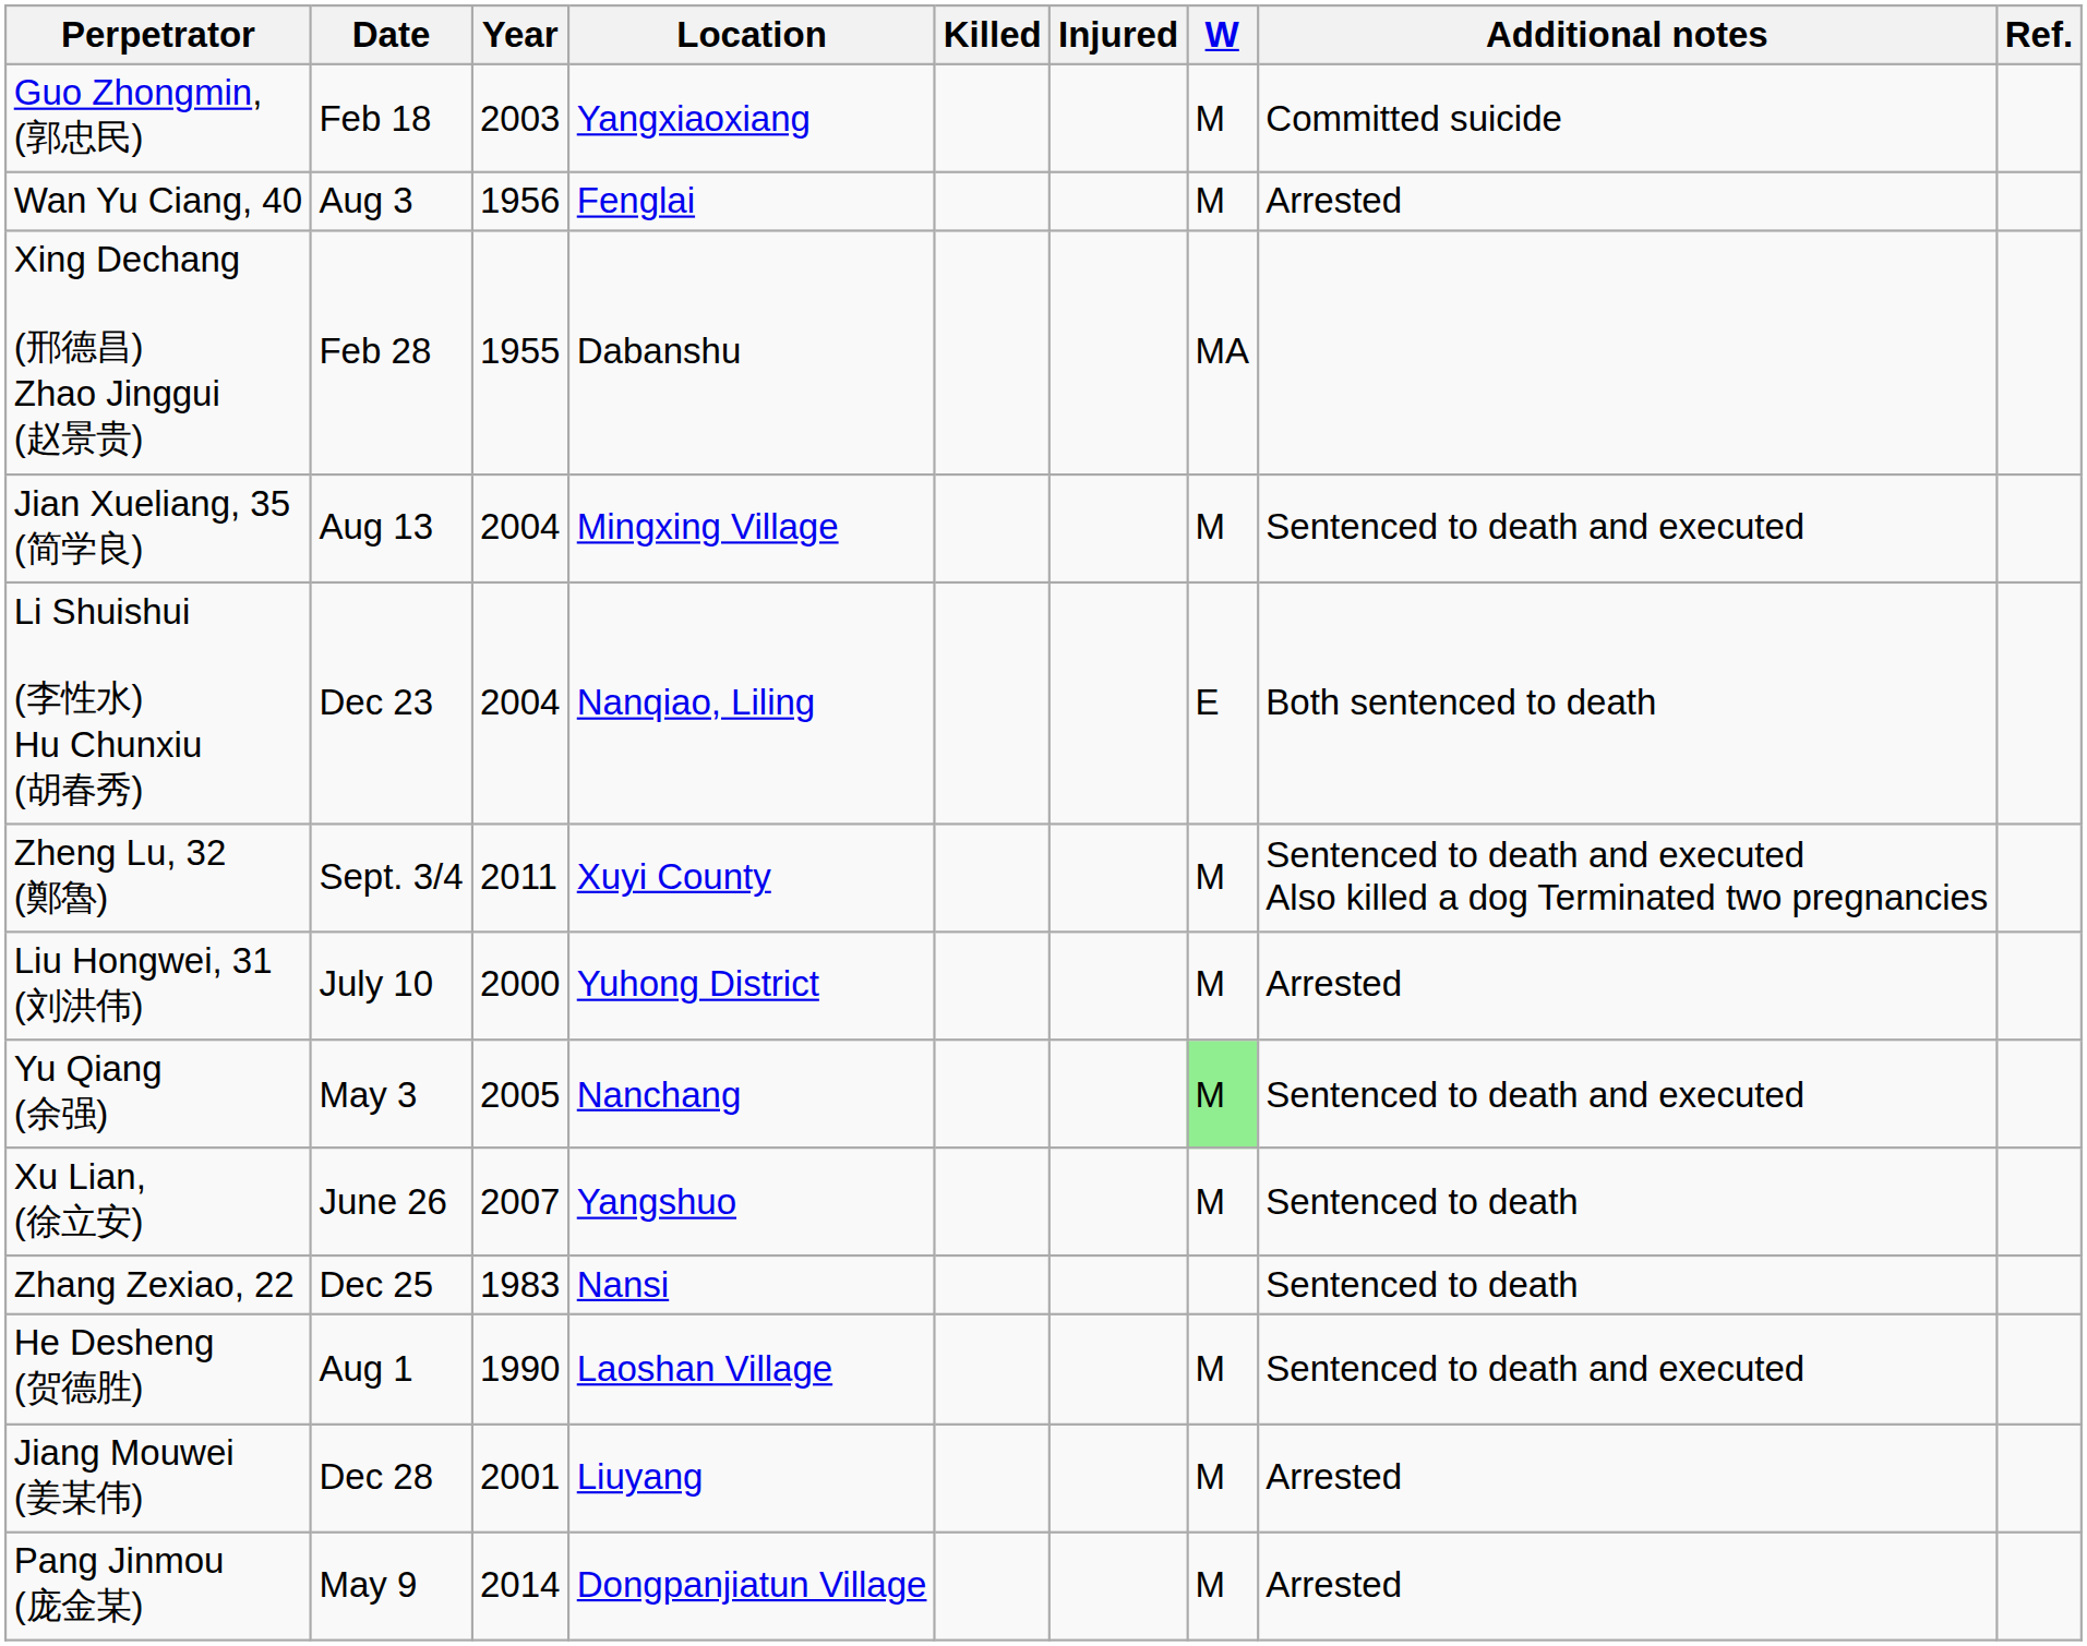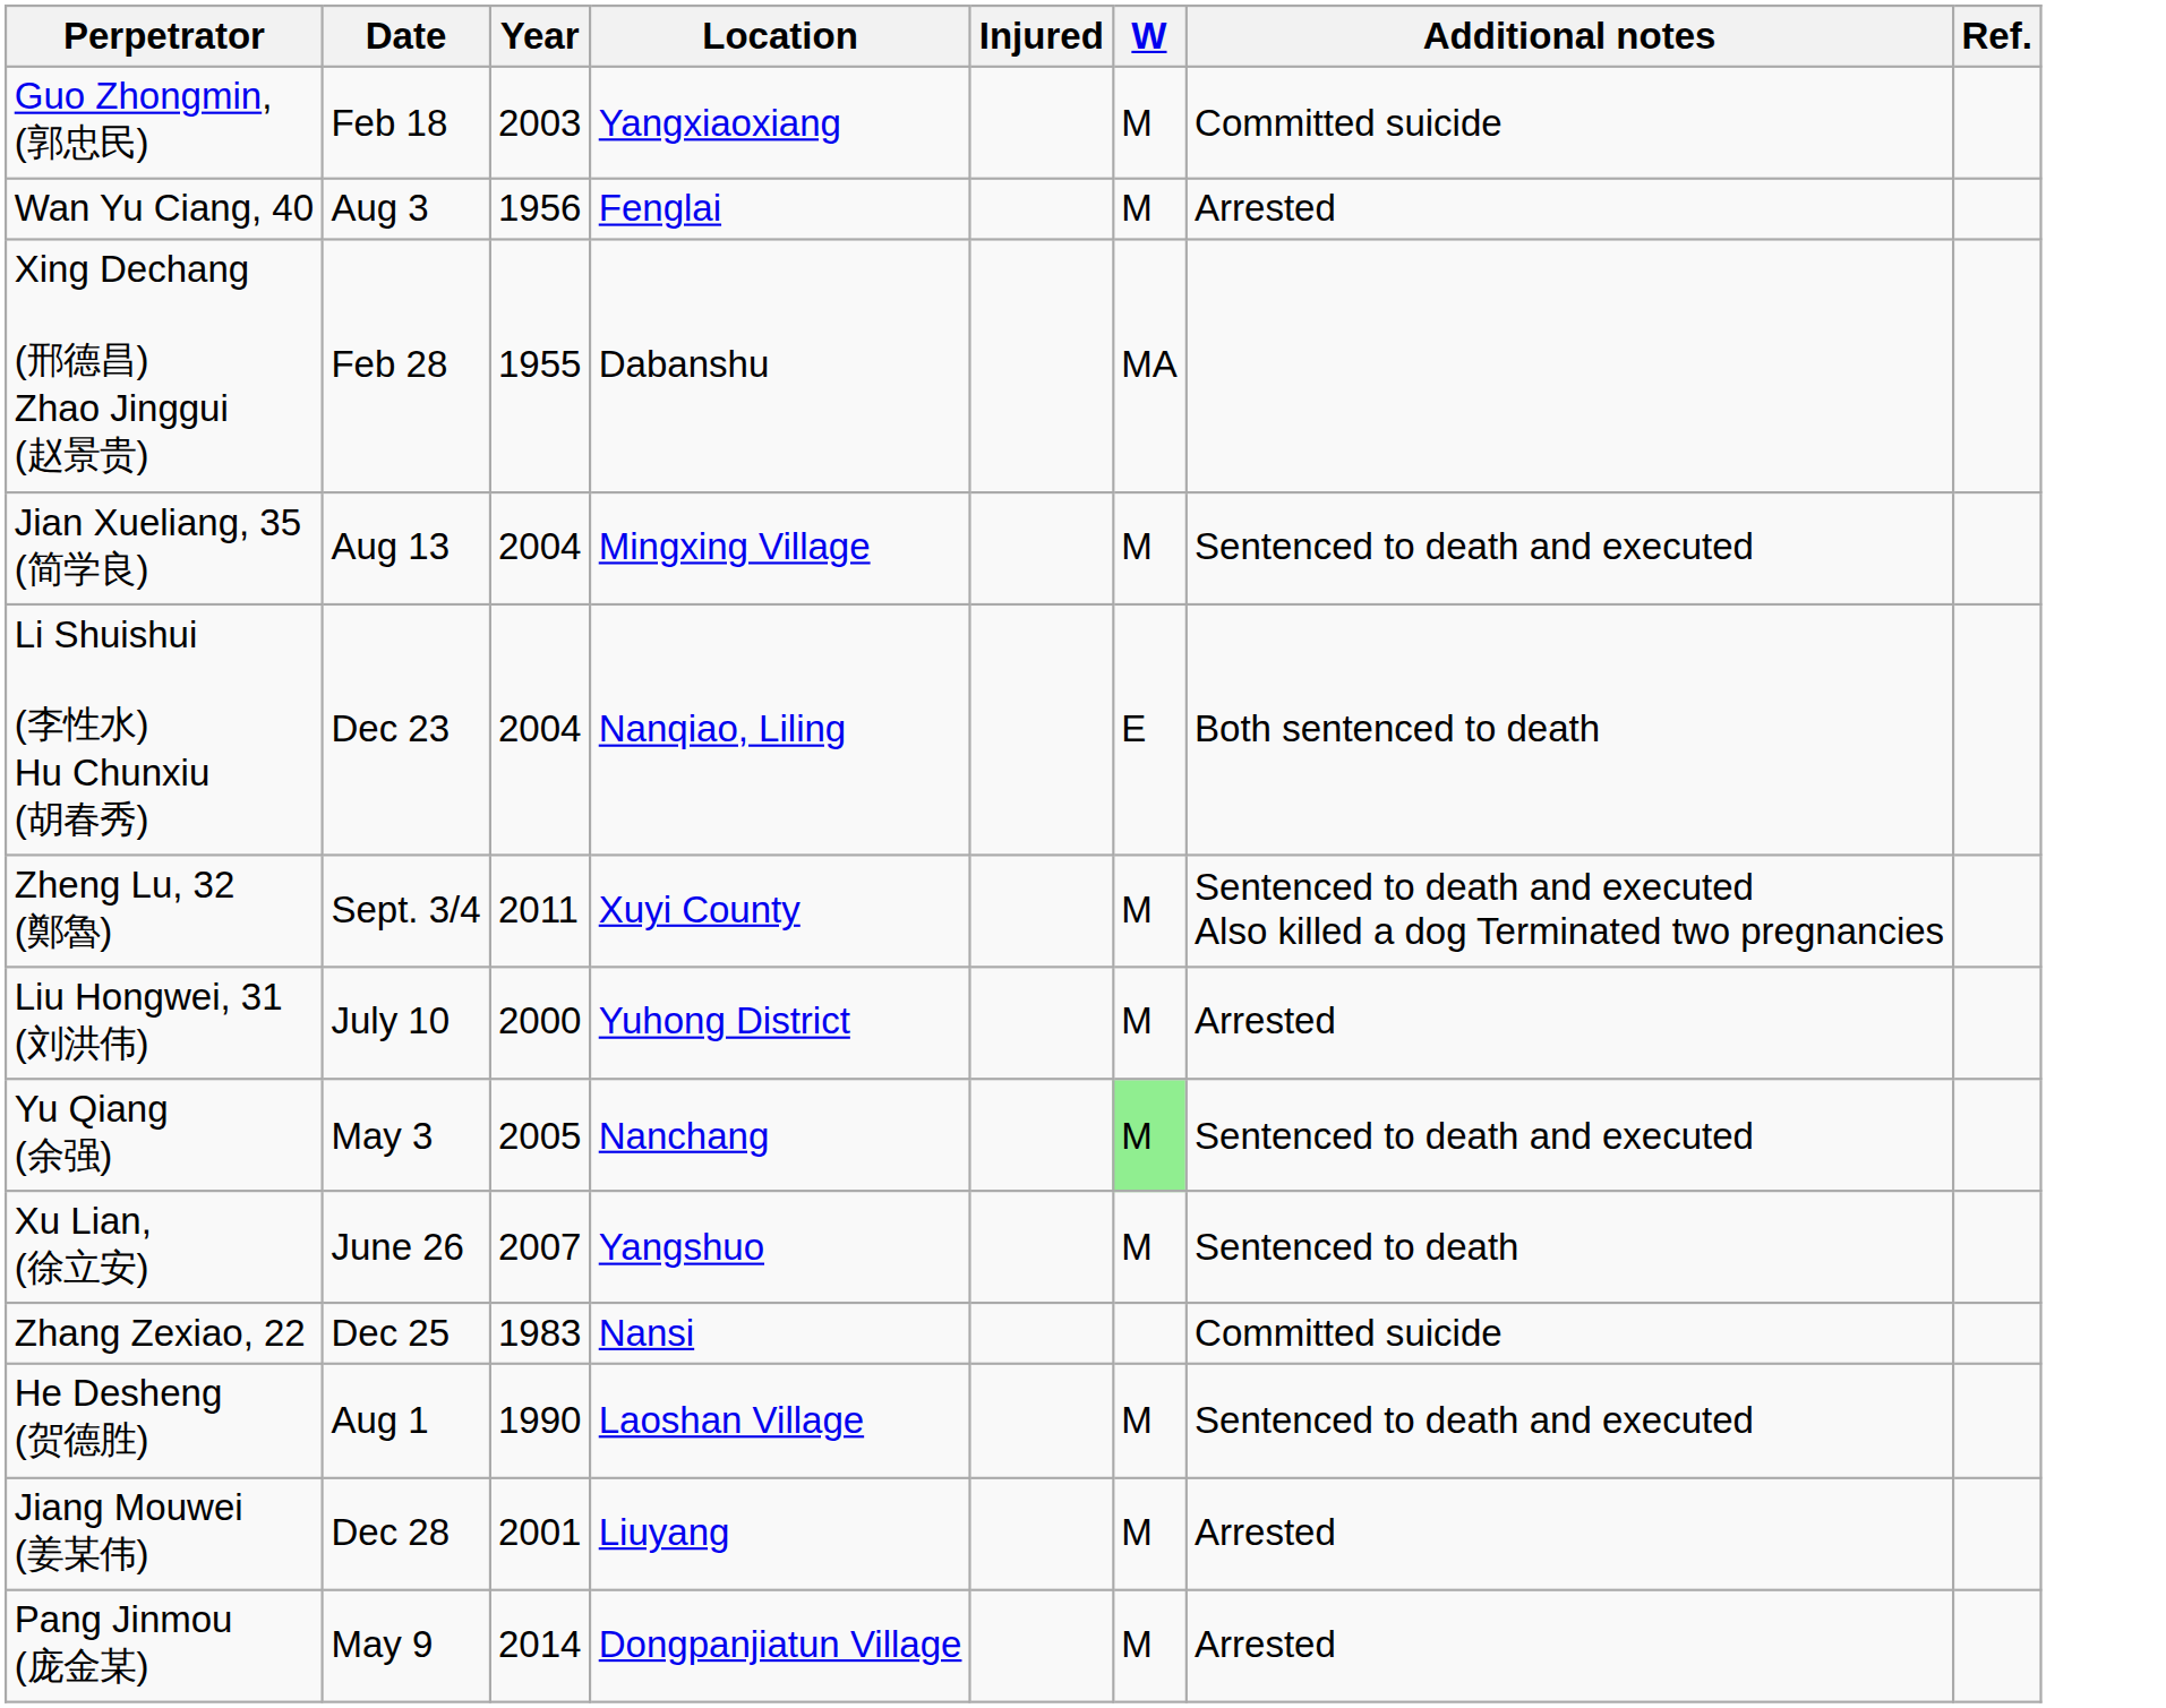- column: Killed
Zhang Zexiao, 22 | Additional notes: Sentenced to death -> Committed suicide
